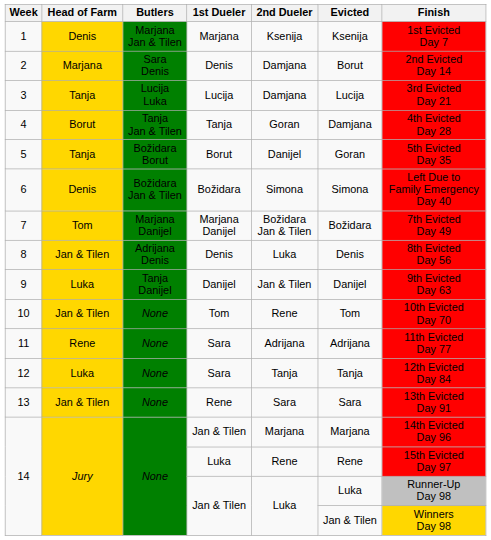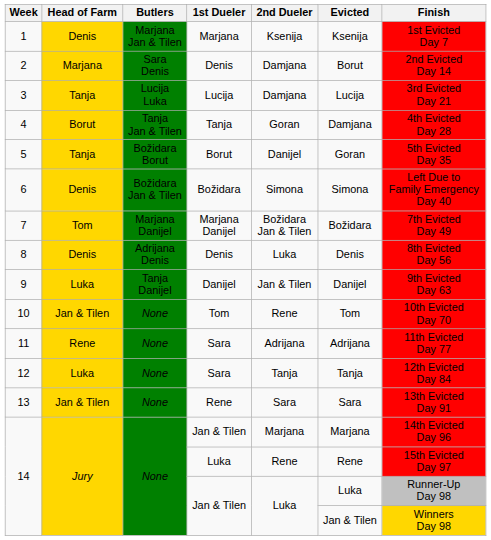8 | Head of Farm: Jan & Tilen -> Denis
